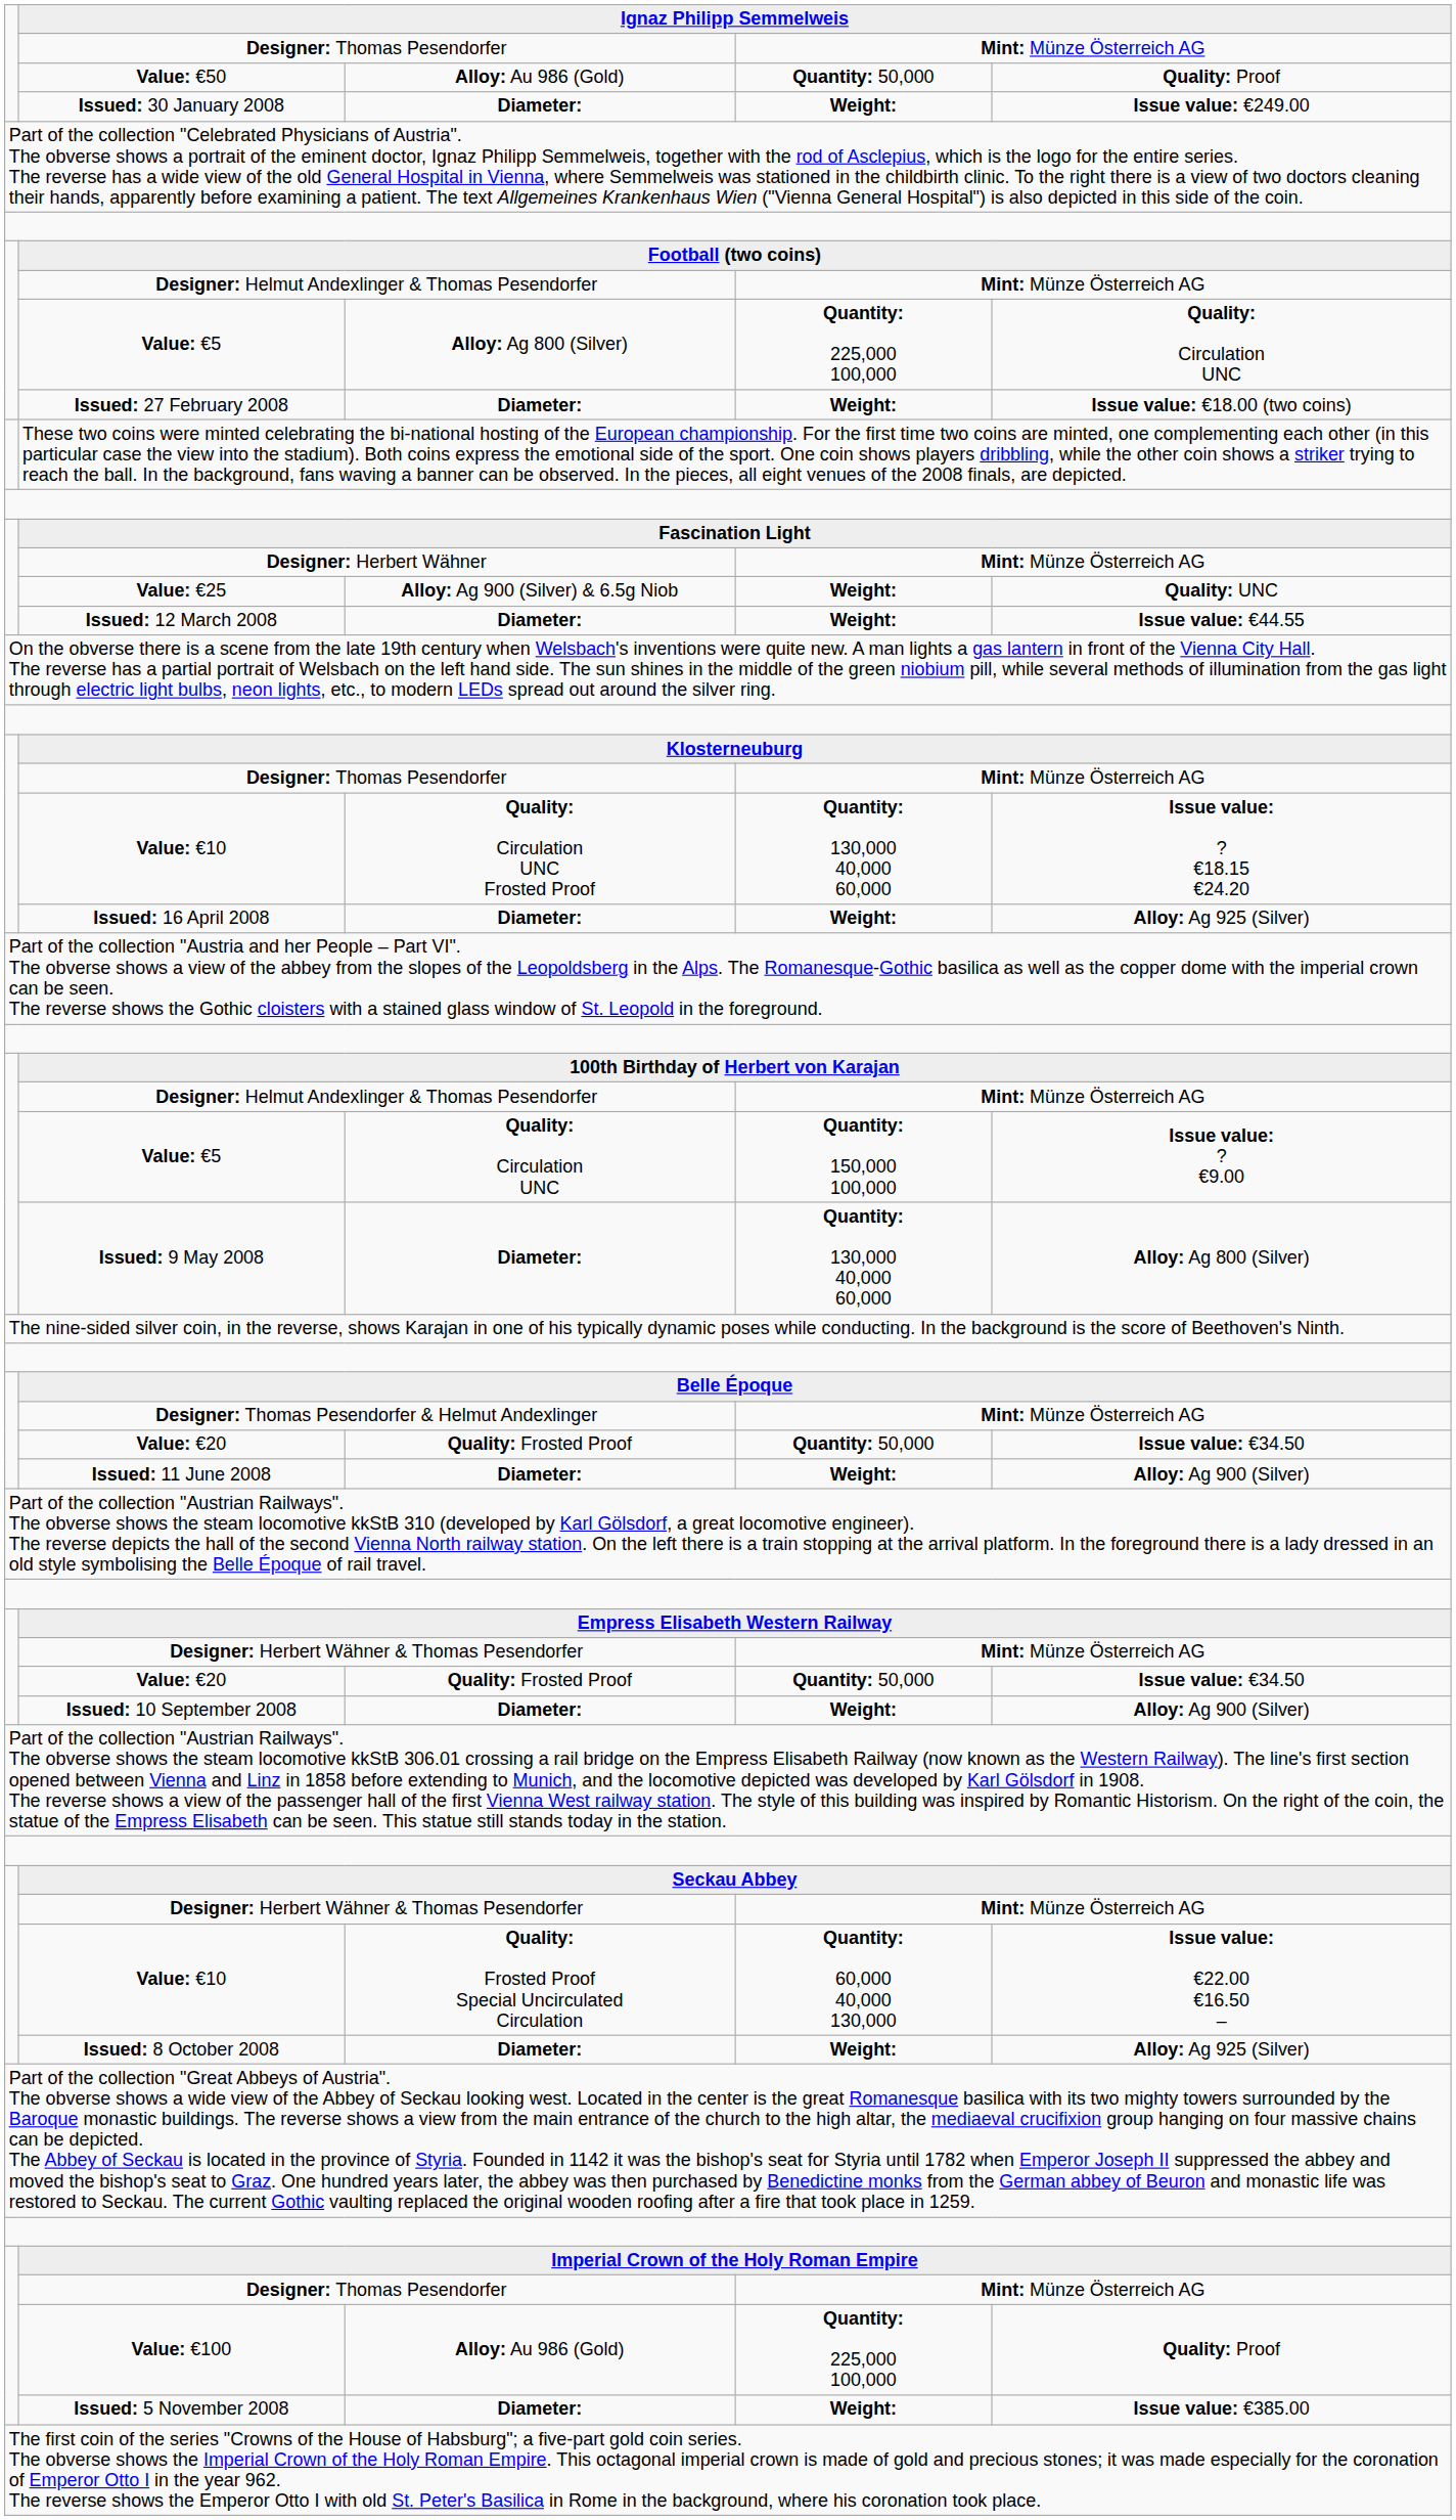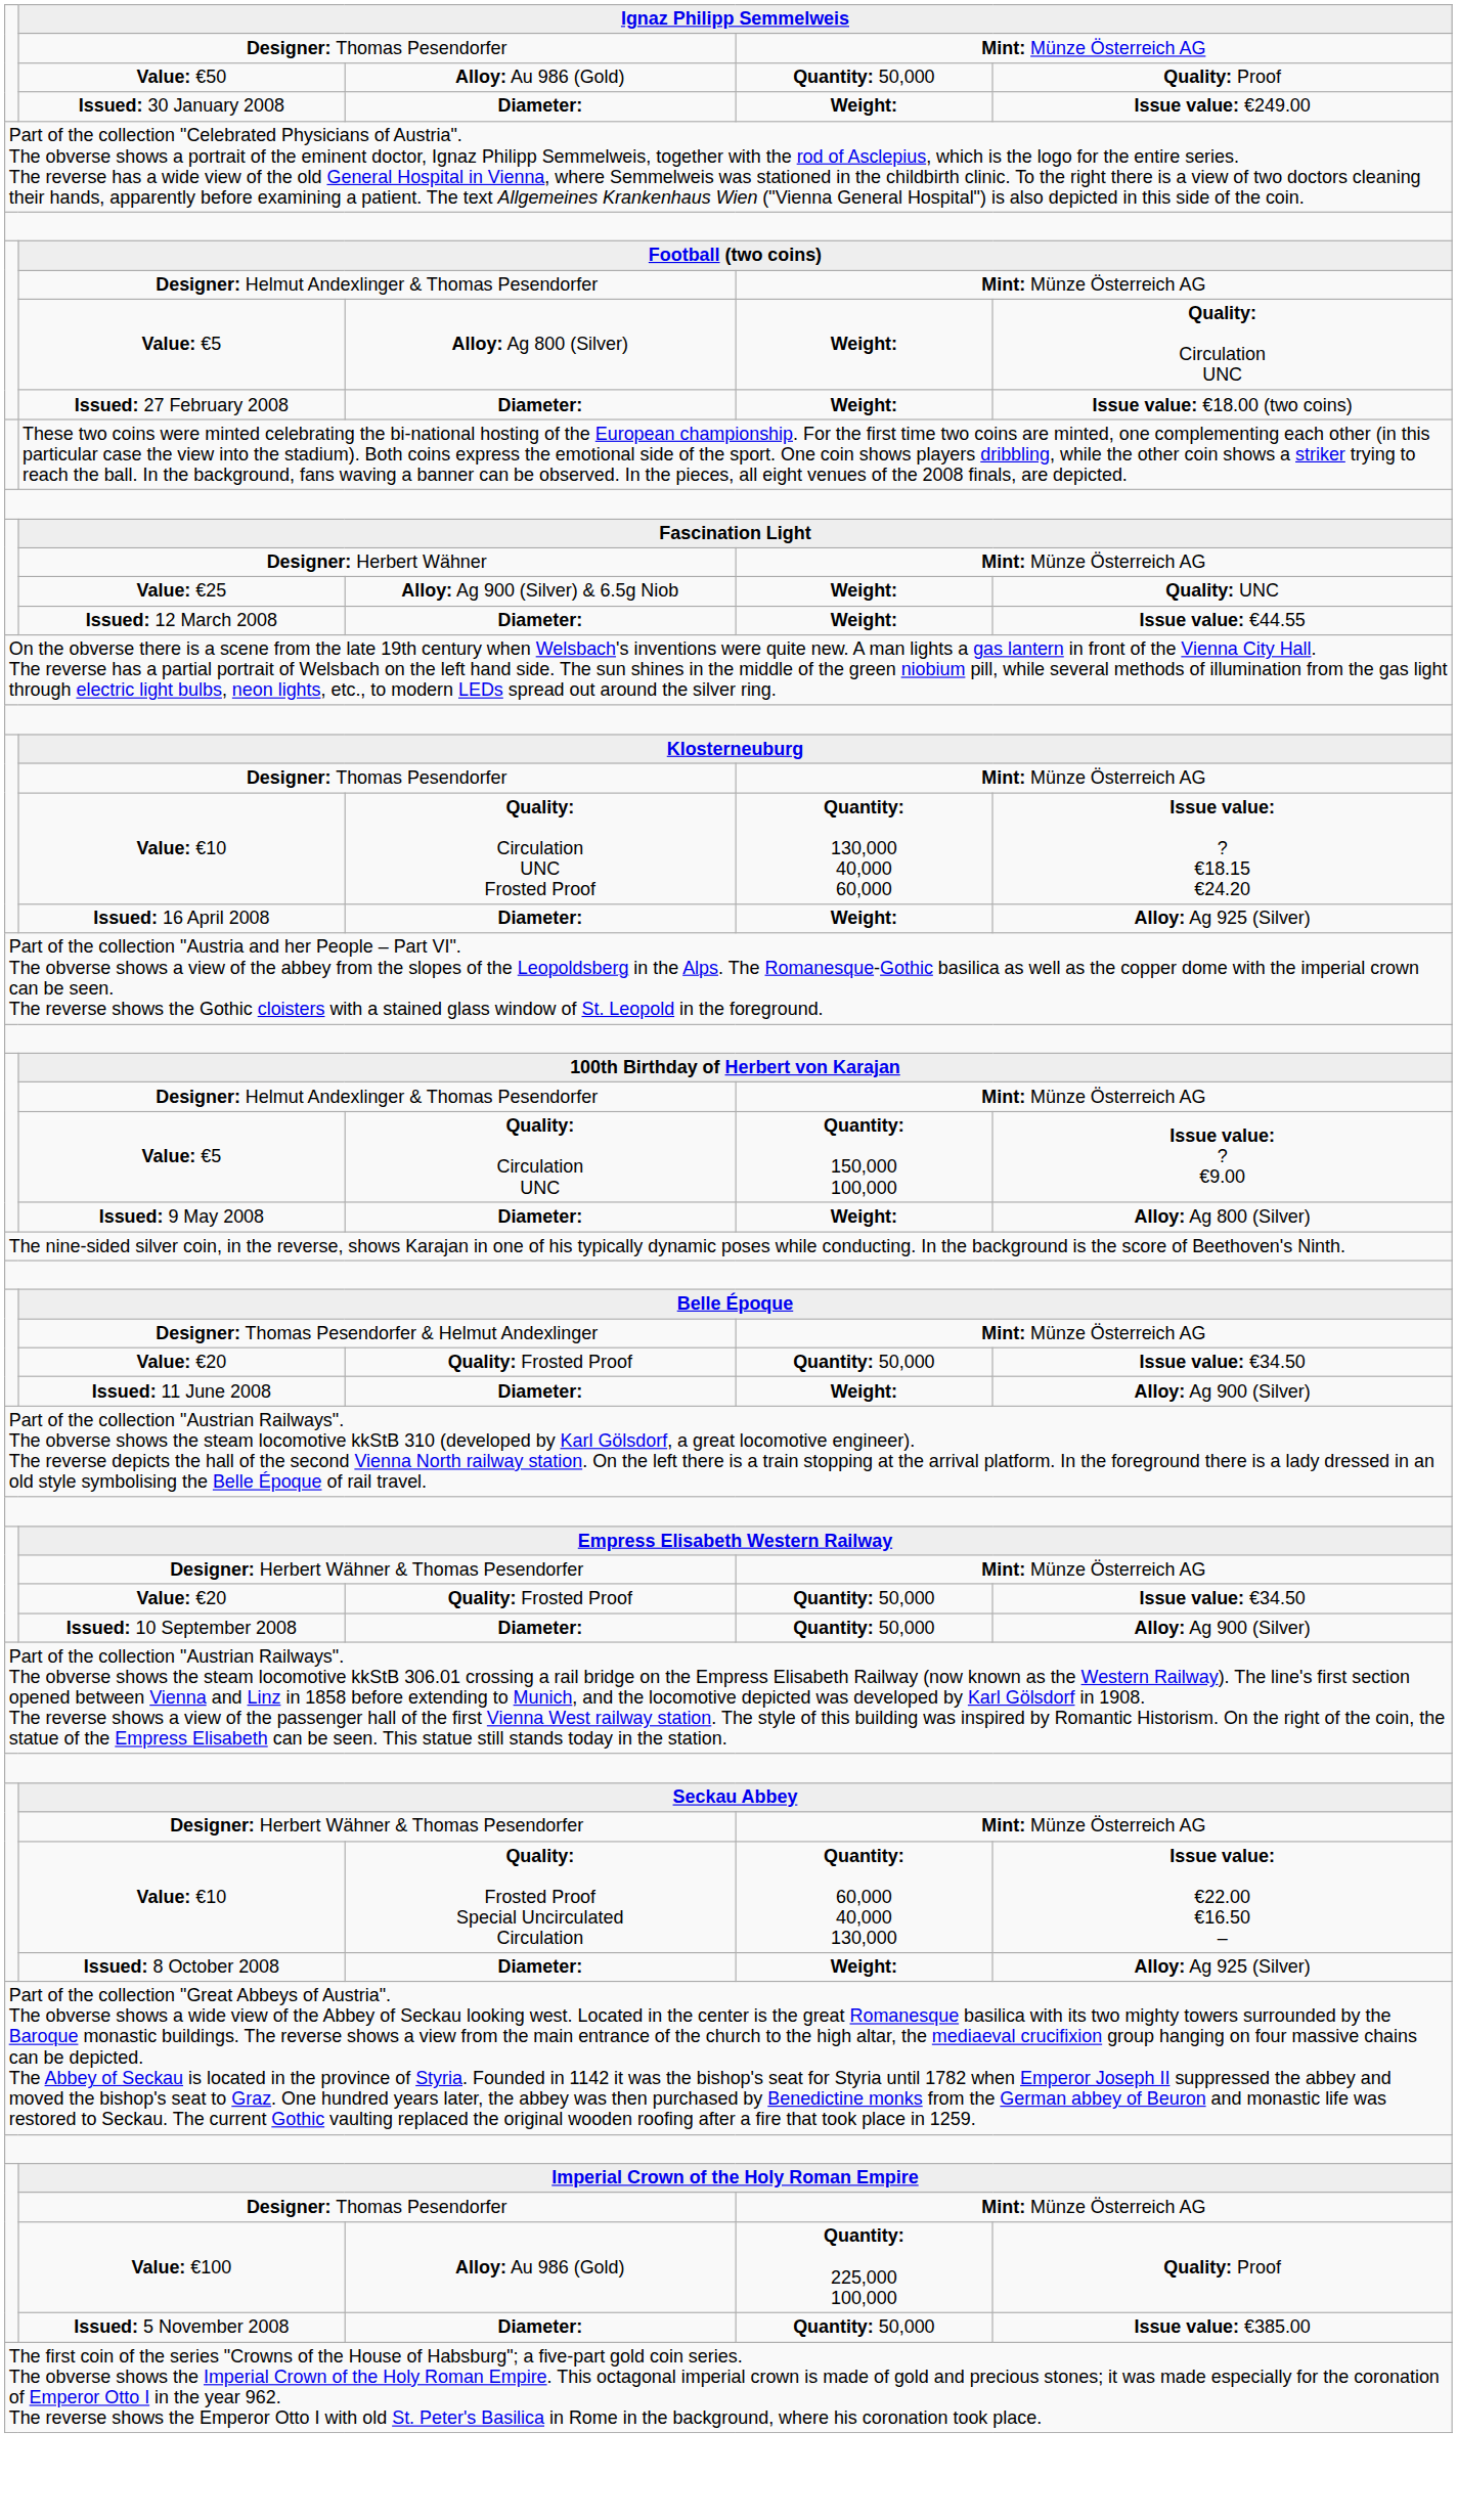Value: €5 / Alloy: Ag 800 (Silver) | column 4: Quantity: 225,000 100,000 -> Weight:
Issued: 9 May 2008 | column 4: Quantity: 130,000 40,000 60,000 -> Weight:
Issued: 10 September 2008 | column 4: Weight: -> Quantity: 50,000
Issued: 5 November 2008 | column 4: Weight: -> Quantity: 50,000
